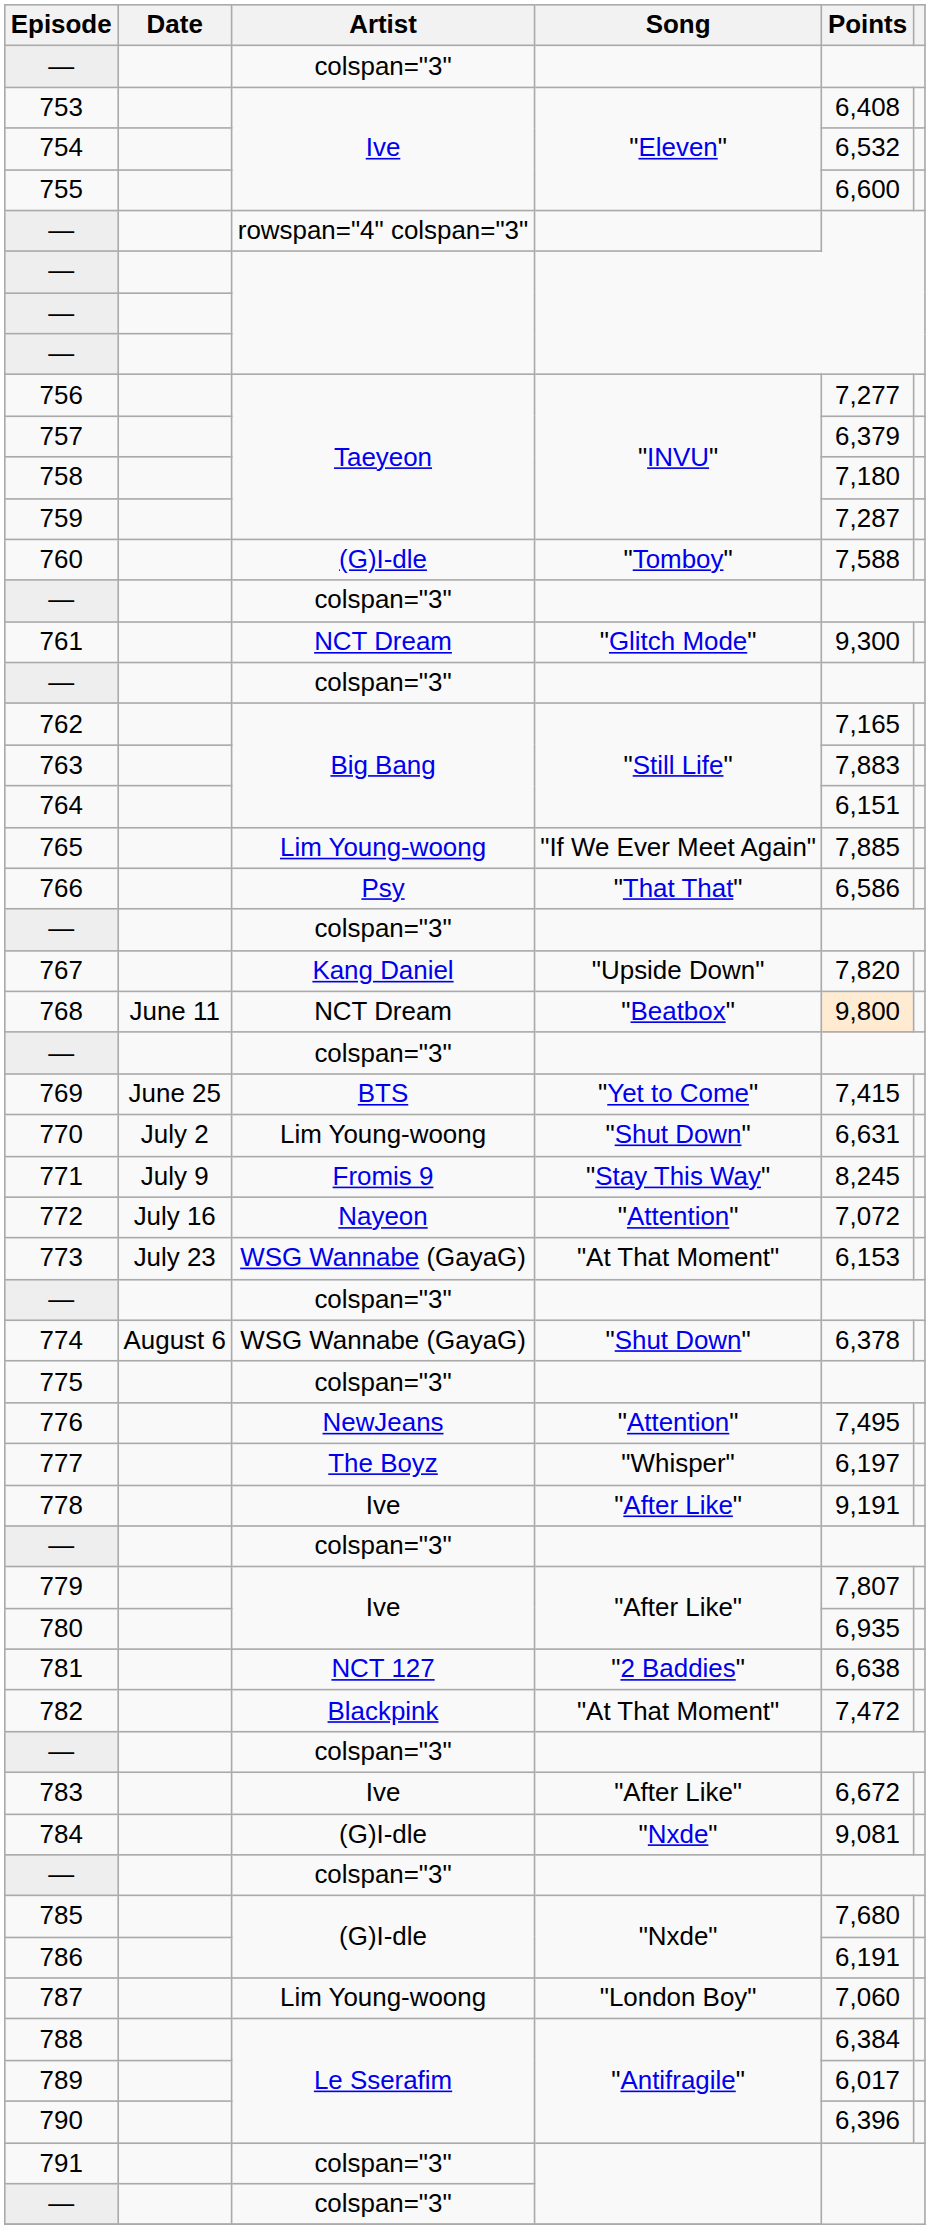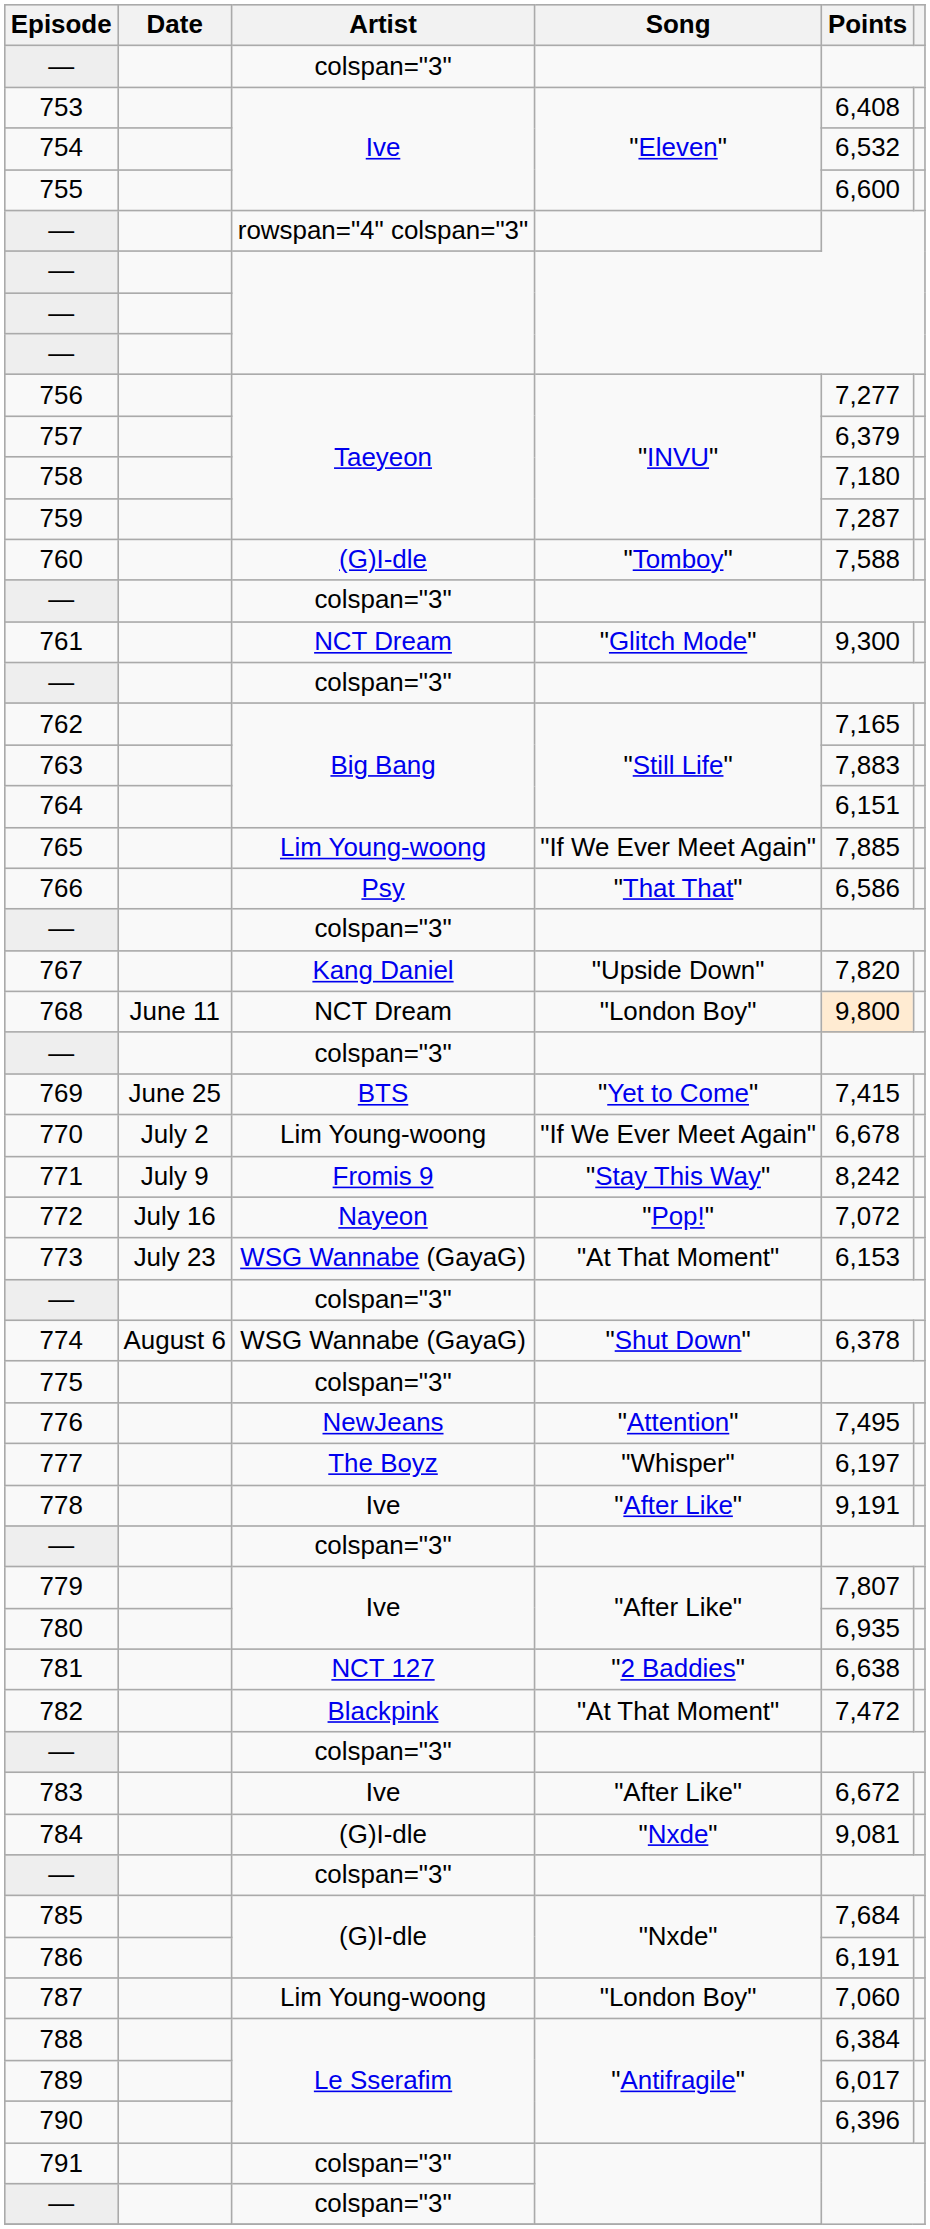768 | Song: "Beatbox" -> "London Boy"
770 | Song: "Shut Down" -> "If We Ever Meet Again"
770 | Points: 6,631 -> 6,678
771 | Points: 8,245 -> 8,242
772 | Song: "Attention" -> "Pop!"
785 | Points: 7,680 -> 7,684
